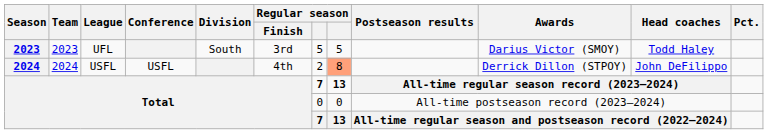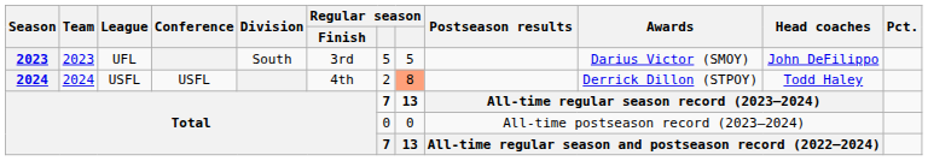row 3 | Head coaches: Todd Haley -> John DeFilippo
row 4 | Head coaches: John DeFilippo -> Todd Haley
